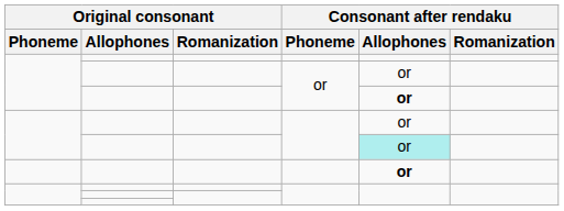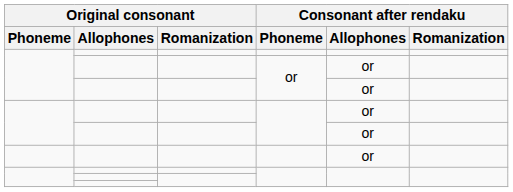row 5 | Consonant after rendaku / Allophones: bold -> normal
row 7 | Consonant after rendaku / Allophones: paleturquoise background -> no background
row 8 | Consonant after rendaku / Allophones: bold -> normal
